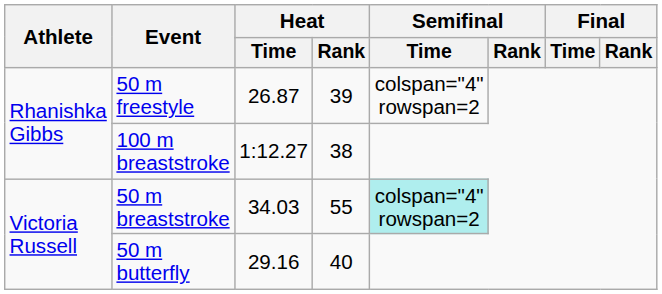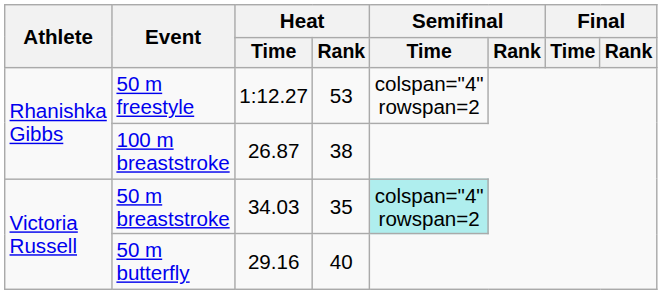50 m freestyle | Heat / Time: 26.87 -> 1:12.27
50 m freestyle | Heat / Rank: 39 -> 53
100 m breaststroke | Heat / Time: 1:12.27 -> 26.87
50 m breaststroke | Heat / Rank: 55 -> 35
